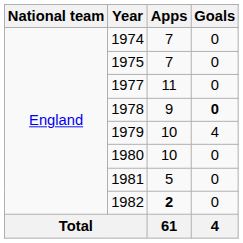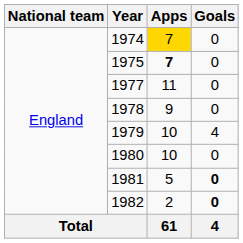1974 | Apps: no background -> gold background
1975 | Apps: normal -> bold
1978 | Goals: bold -> normal
1981 | Goals: normal -> bold
1982 | Apps: bold -> normal
1982 | Goals: normal -> bold
